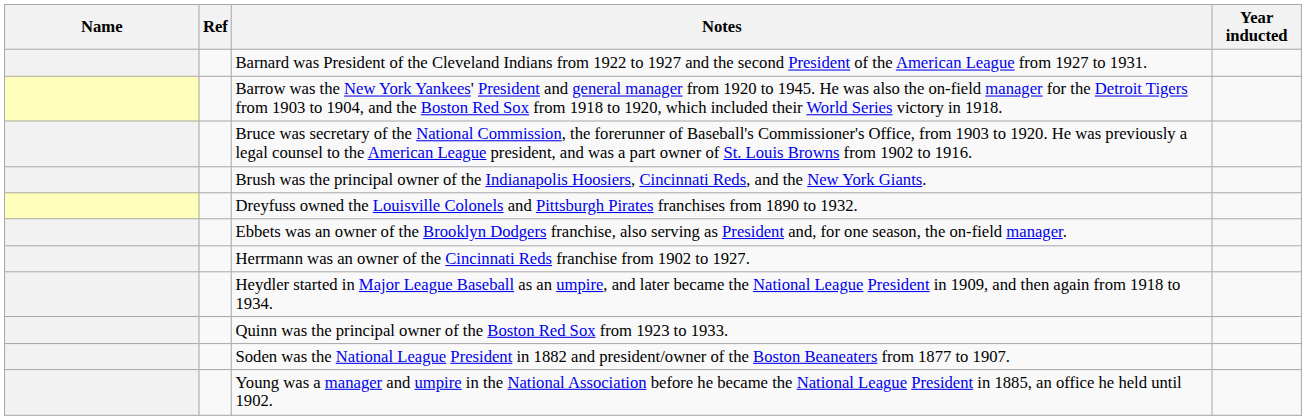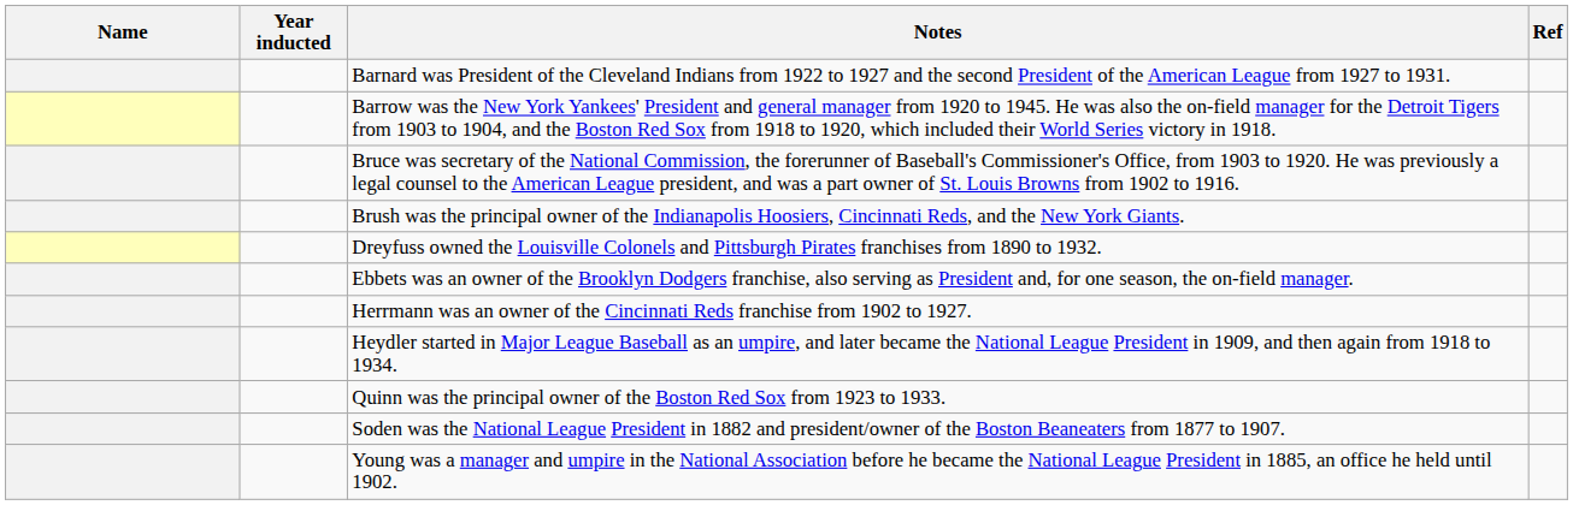columns swapped: Year inducted <-> Ref
